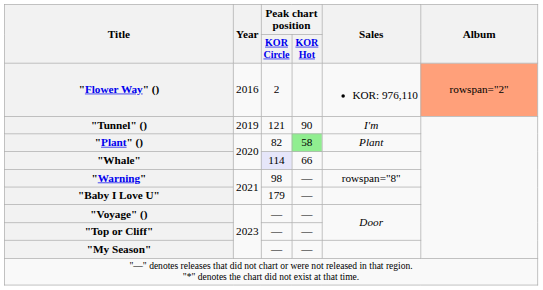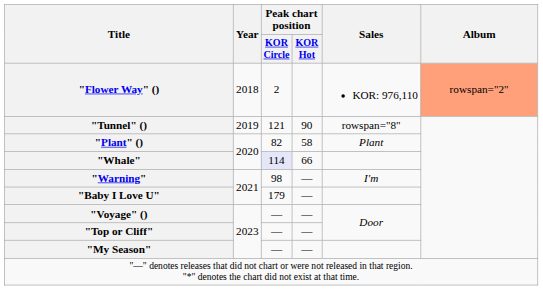"Flower Way" () | Year: 2016 -> 2018
"Tunnel" () | Sales: I'm -> rowspan="8"
"Plant" () | Peak chart position / KOR Hot: lightgreen background -> no background
"Warning" | Sales: rowspan="8" -> I'm
